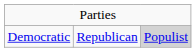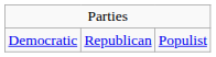Democratic | column 3: lightgrey background -> no background
